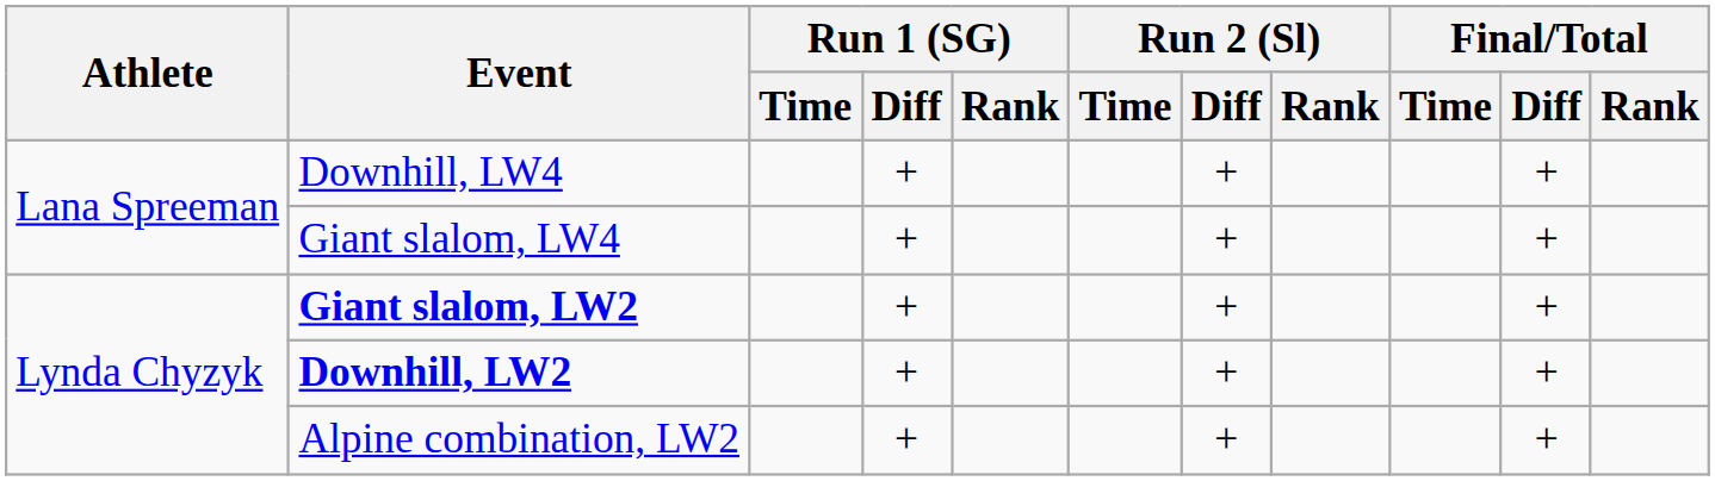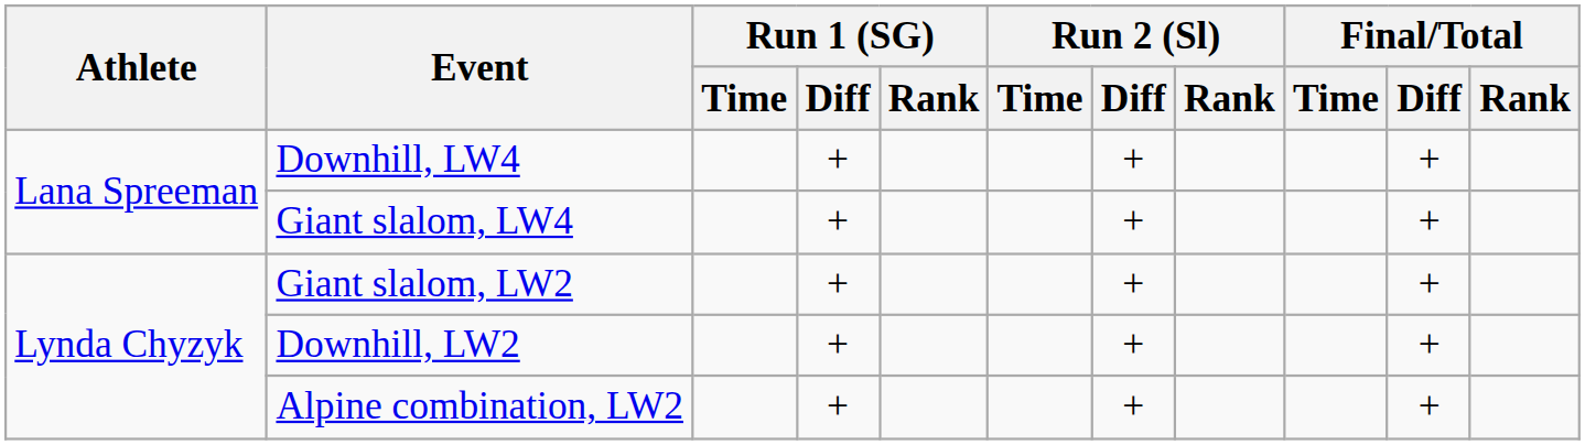Giant slalom, LW2 | Event: bold -> normal
Downhill, LW2 | Event: bold -> normal
